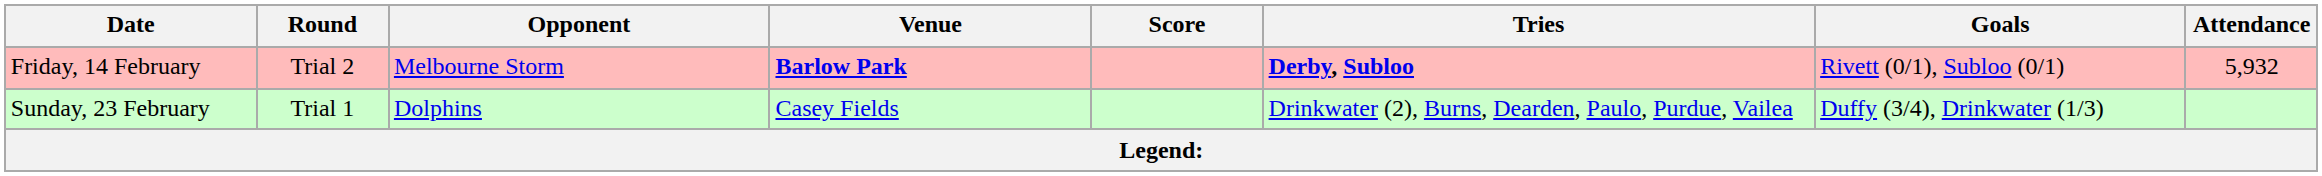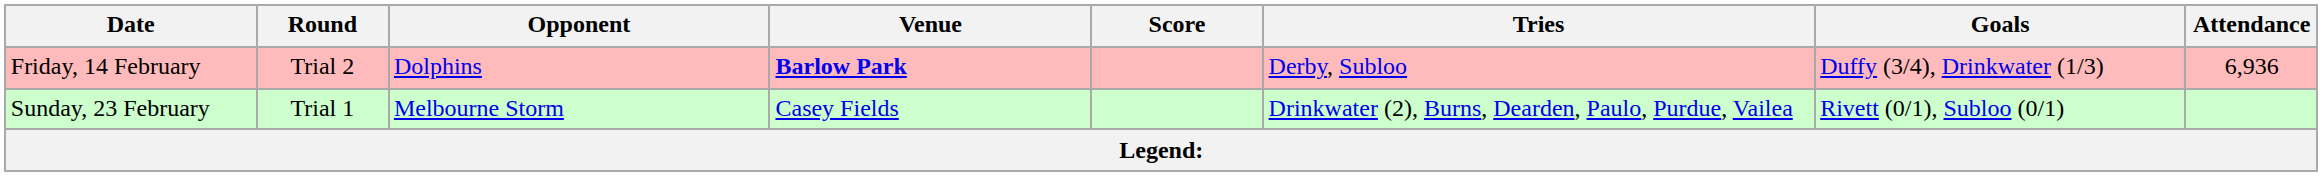Friday, 14 February | Opponent: Melbourne Storm -> Dolphins
Friday, 14 February | Tries: bold -> normal
Friday, 14 February | Goals: Rivett (0/1), Subloo (0/1) -> Duffy (3/4), Drinkwater (1/3)
Friday, 14 February | Attendance: 5,932 -> 6,936
Sunday, 23 February | Opponent: Dolphins -> Melbourne Storm
Sunday, 23 February | Goals: Duffy (3/4), Drinkwater (1/3) -> Rivett (0/1), Subloo (0/1)
